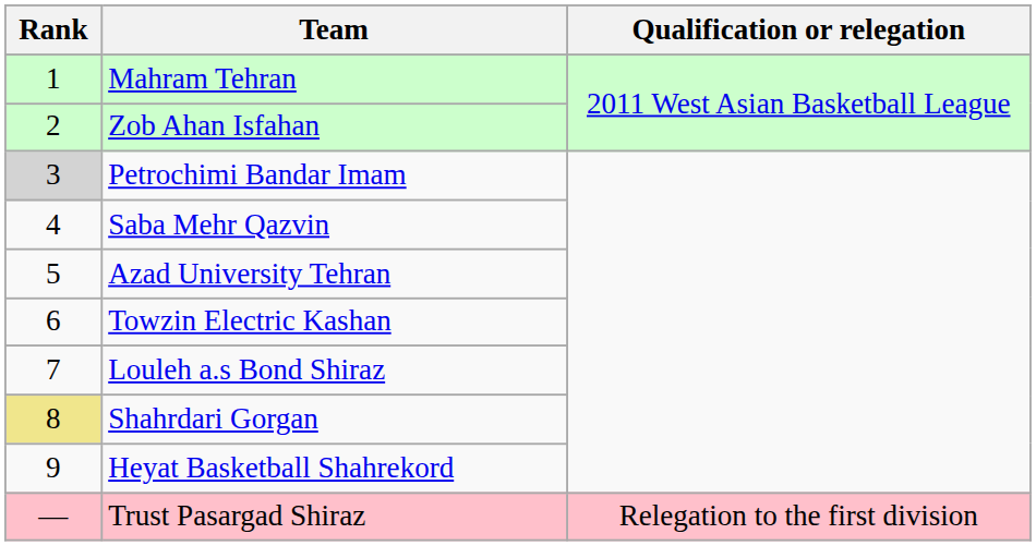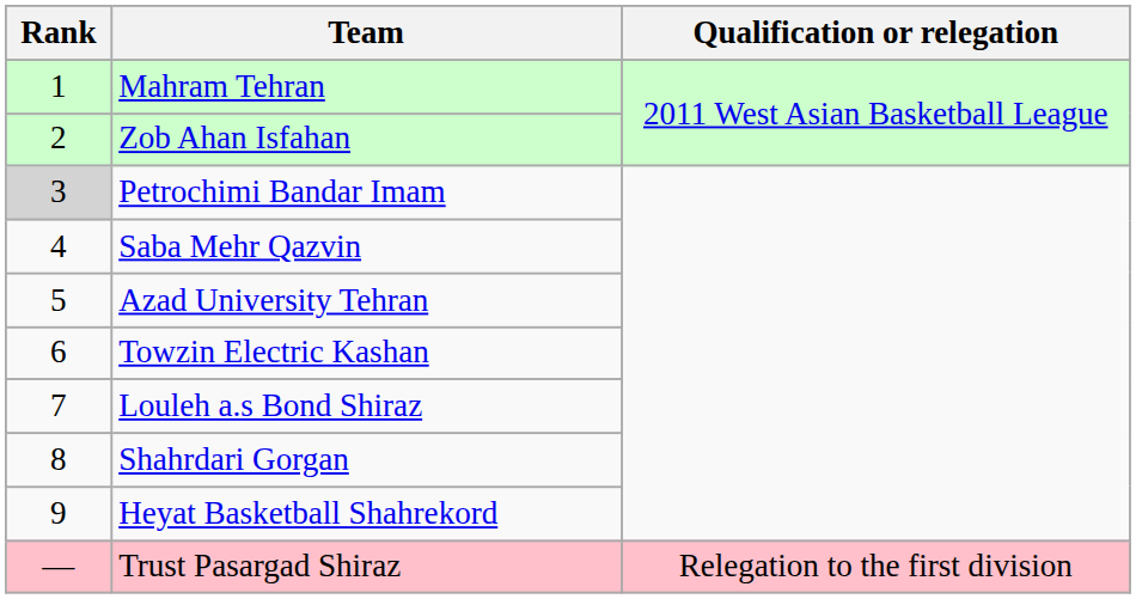Shahrdari Gorgan | Rank: khaki background -> no background
